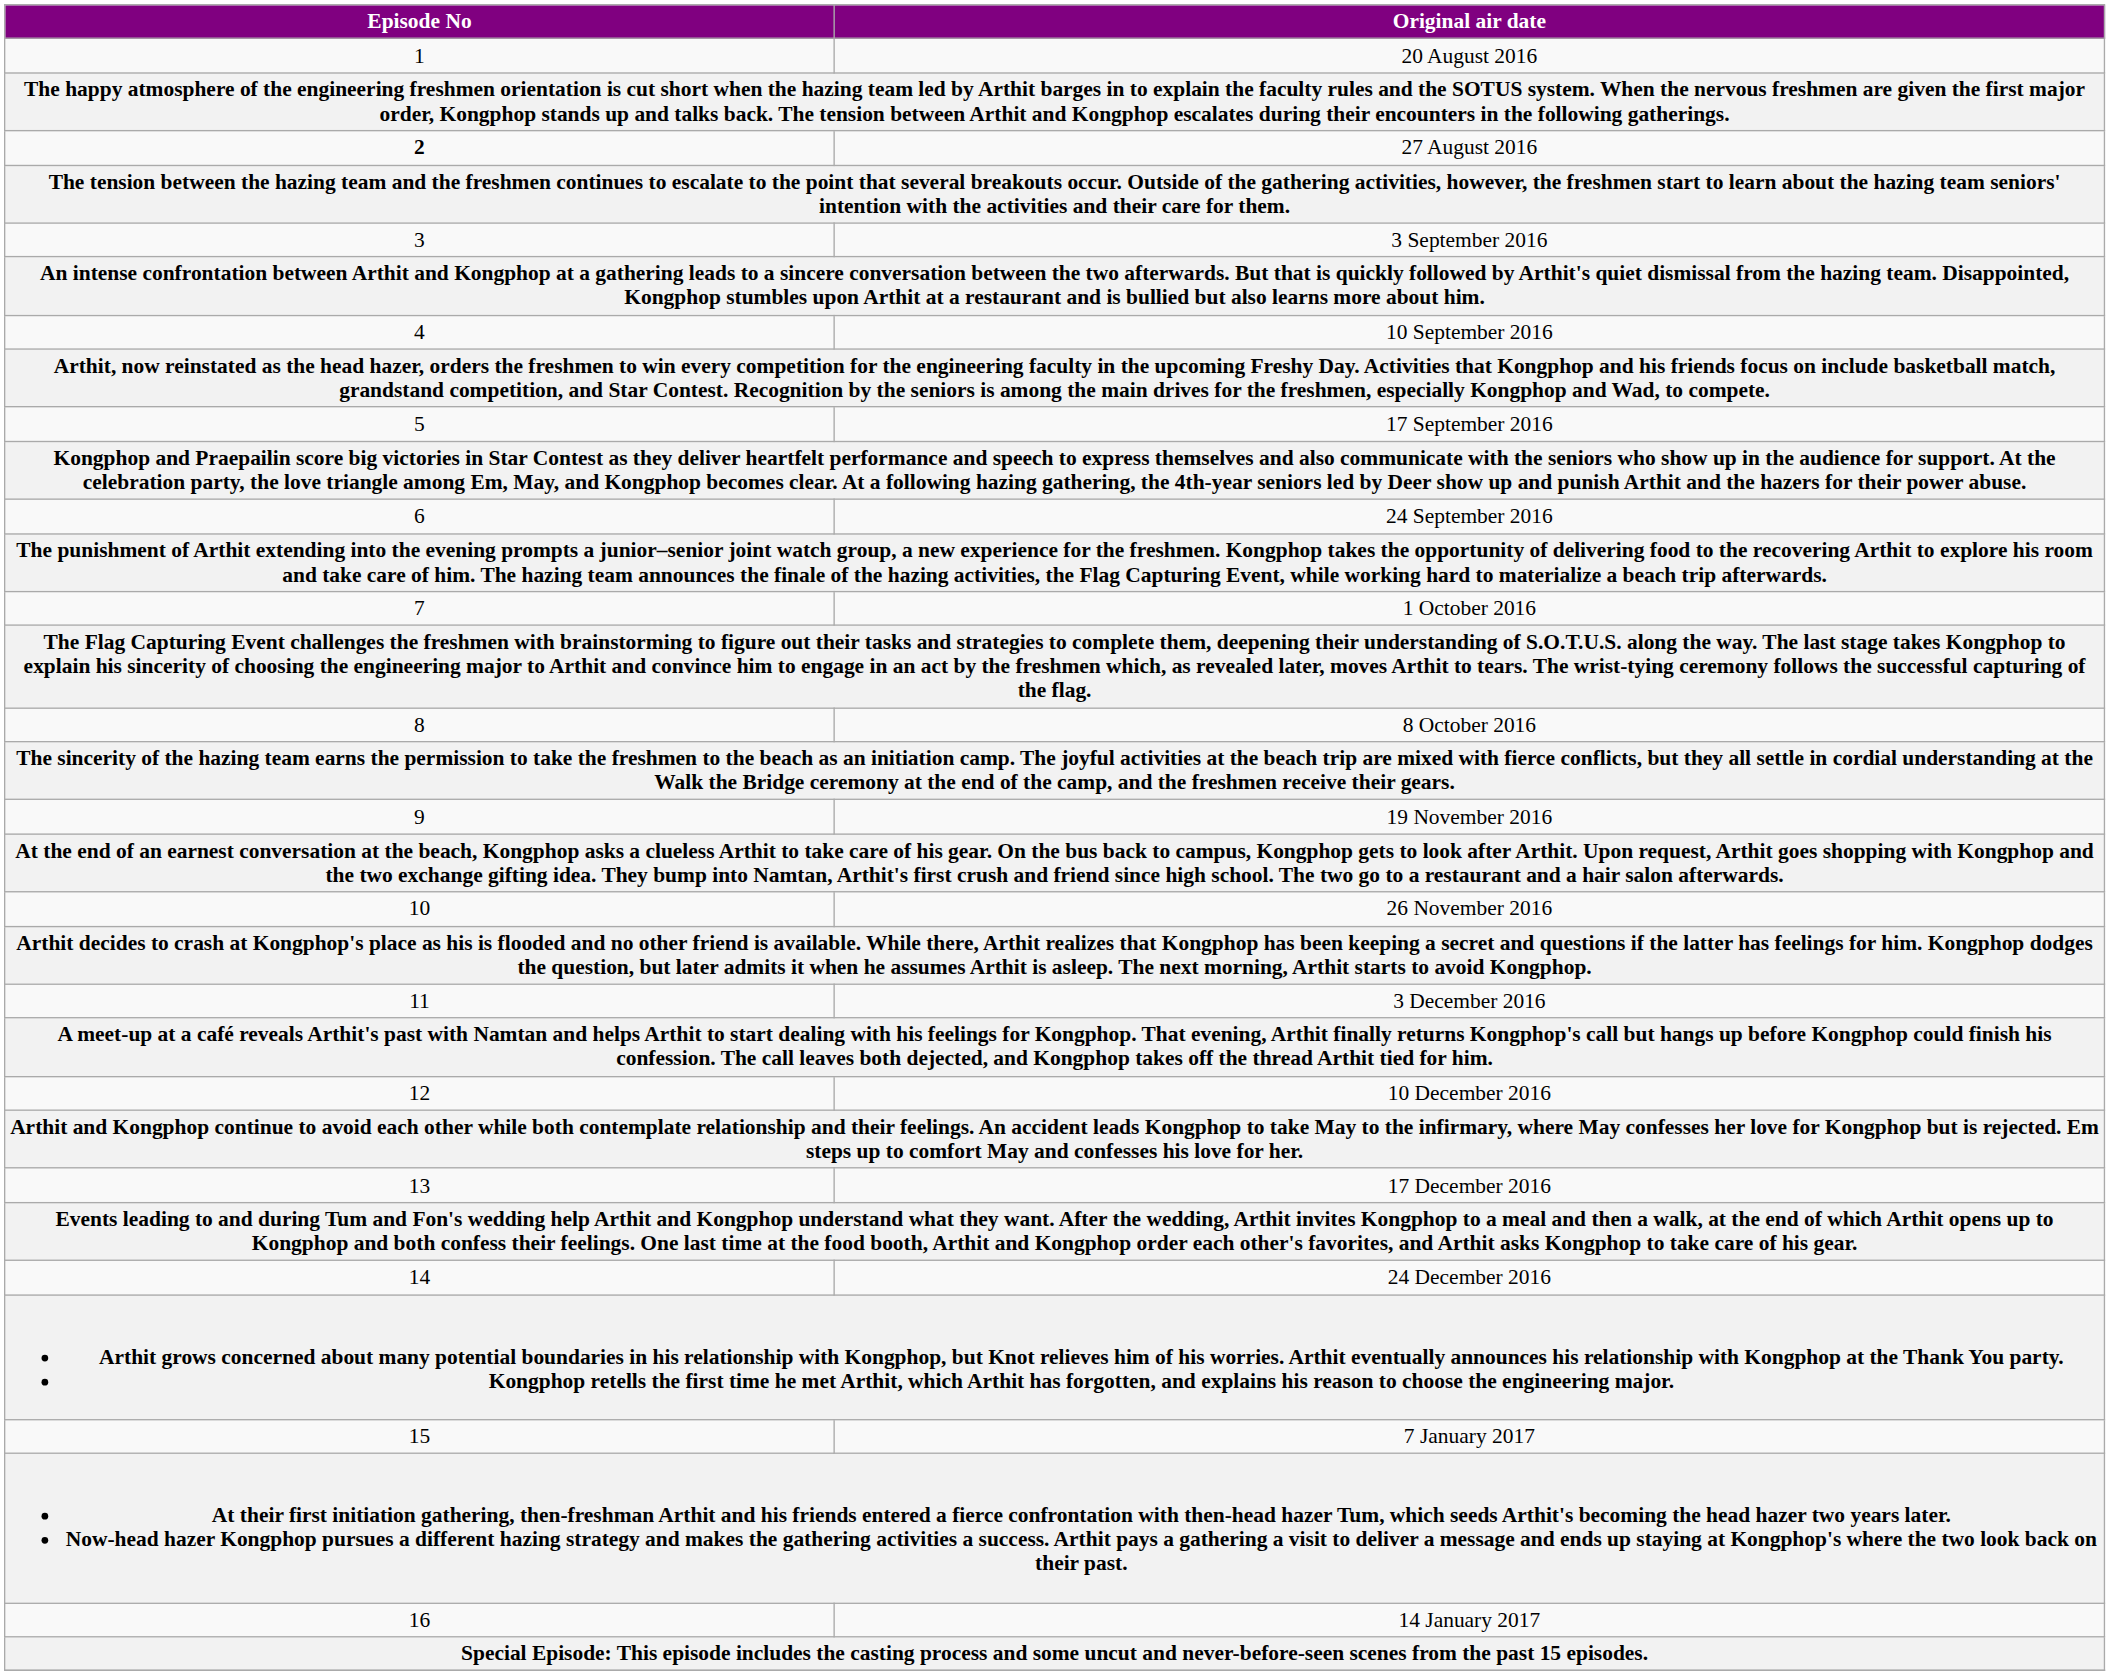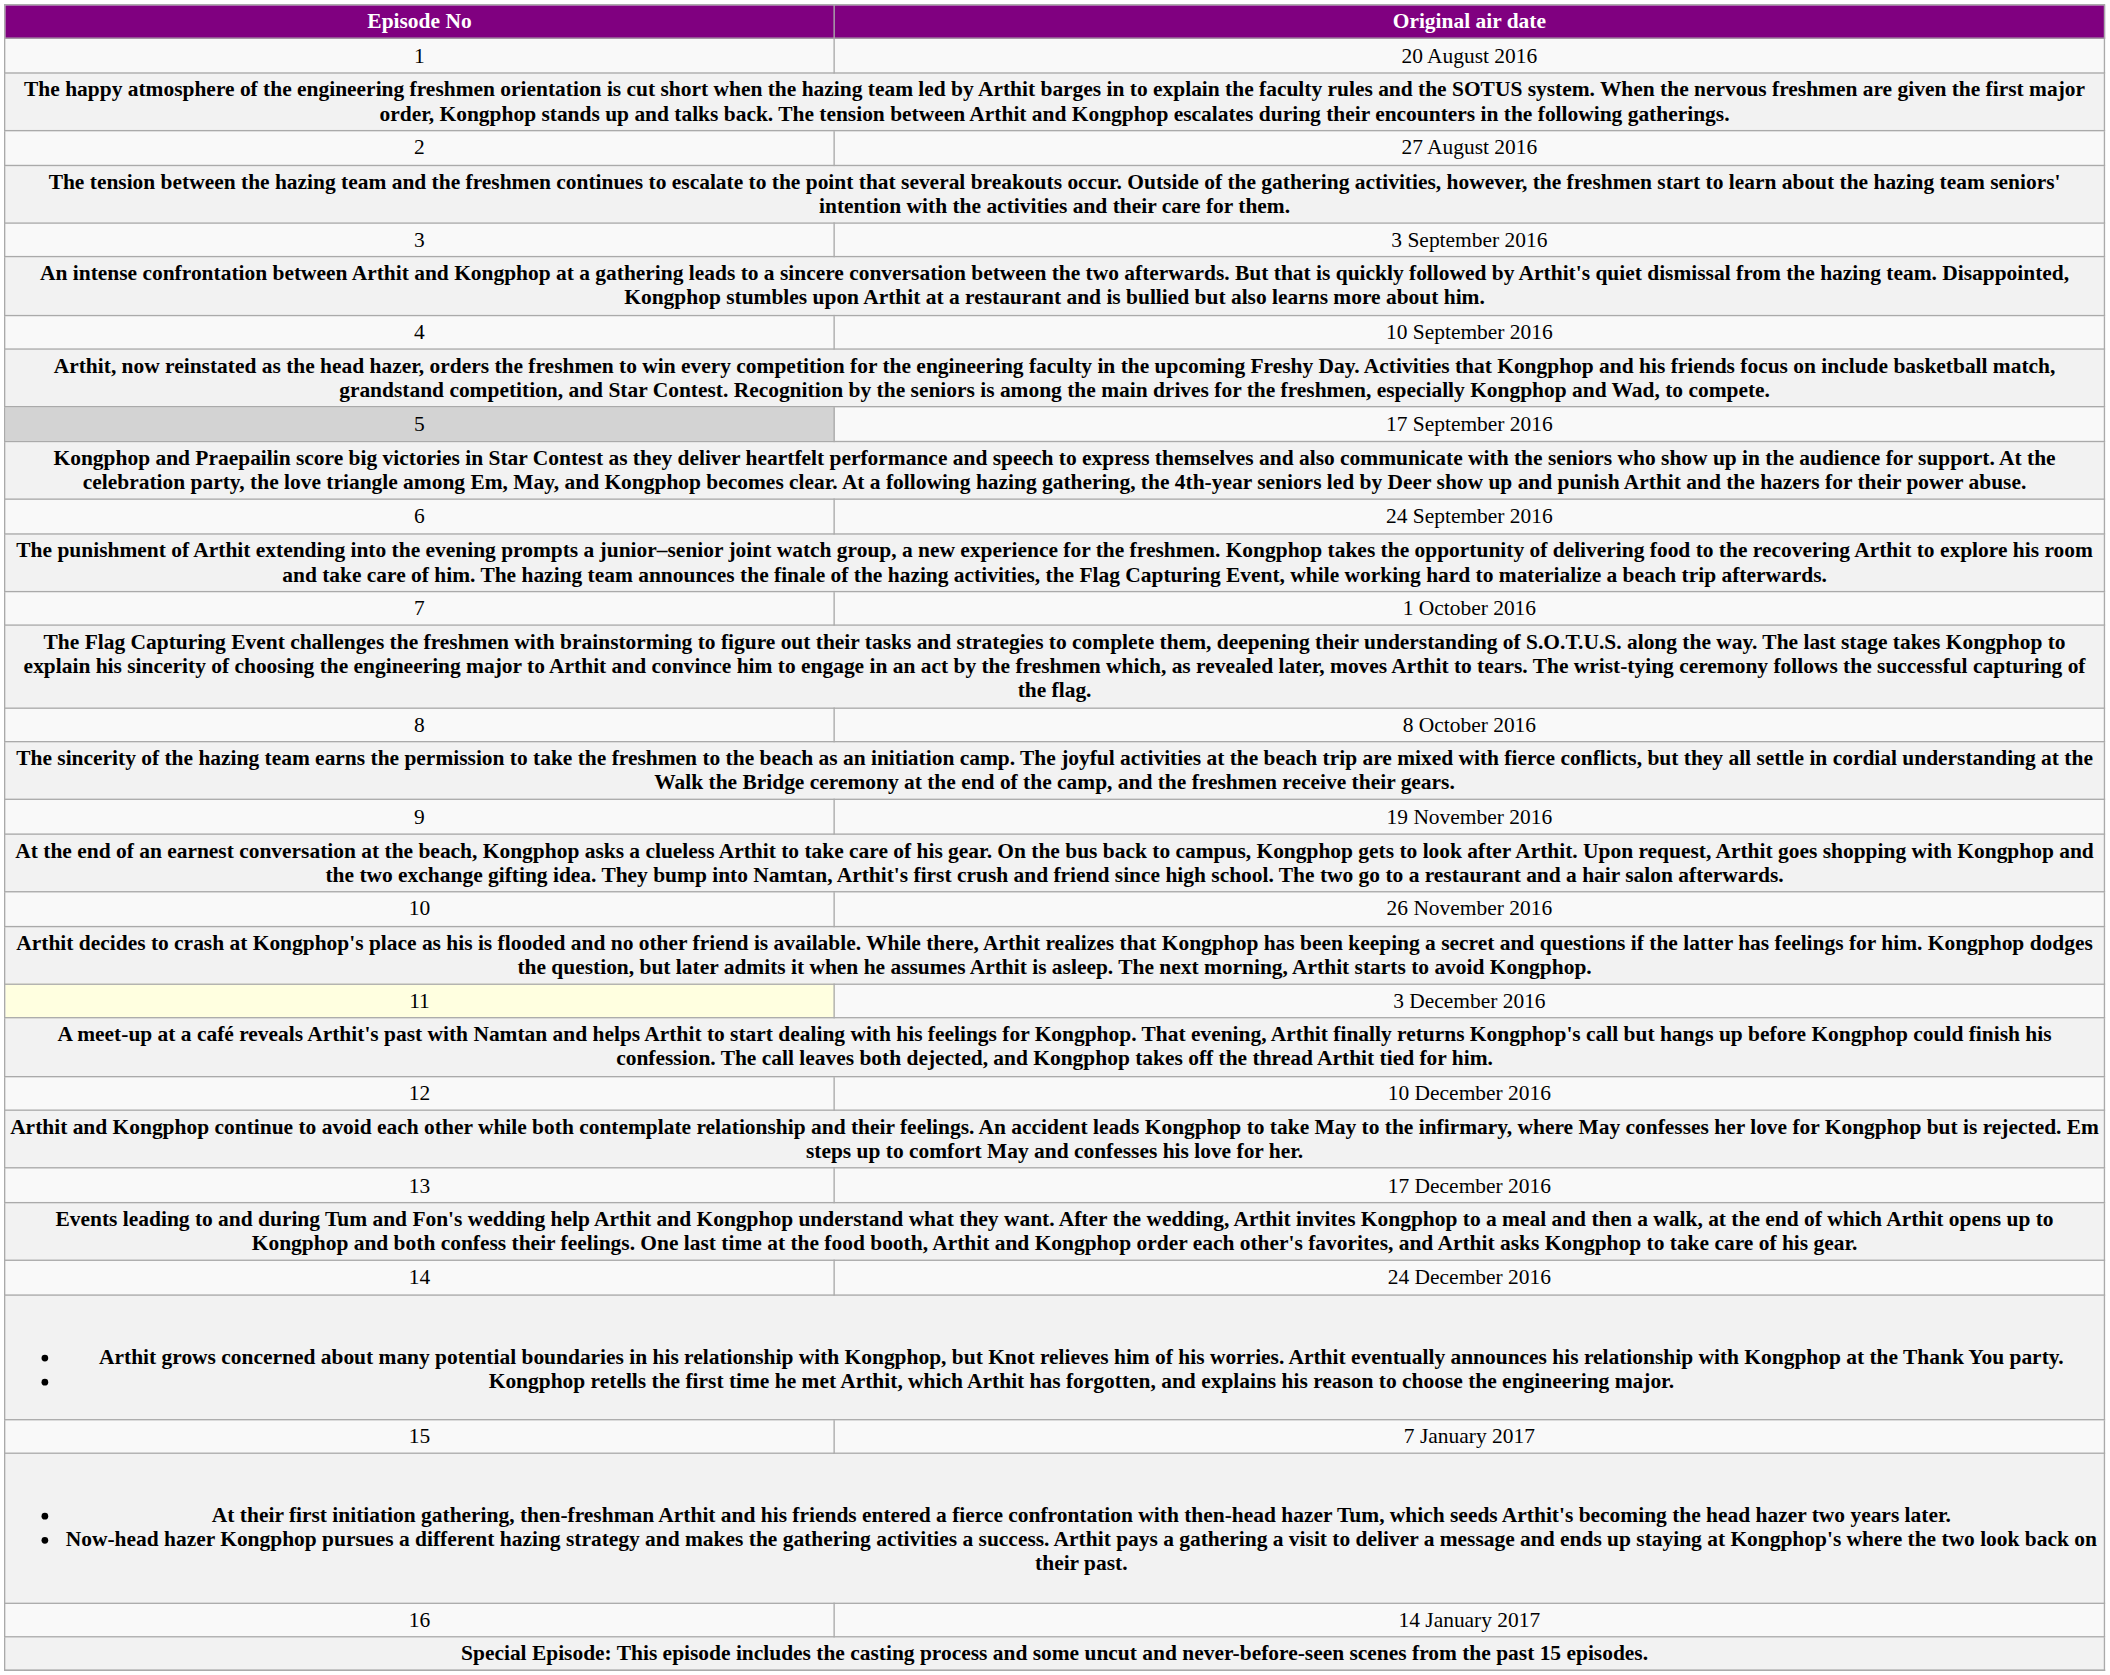27 August 2016 | Episode No: bold -> normal
17 September 2016 | Episode No: no background -> lightgrey background
3 December 2016 | Episode No: no background -> lightyellow background
